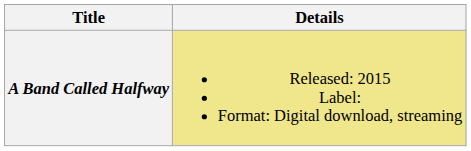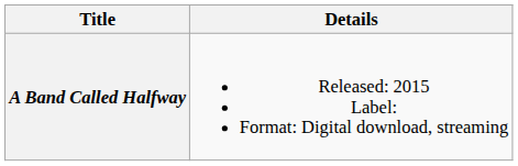A Band Called Halfway | Details: khaki background -> no background
